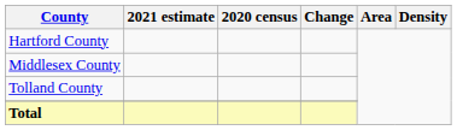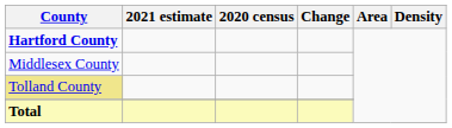Hartford County | County: normal -> bold
Tolland County | County: no background -> khaki background
